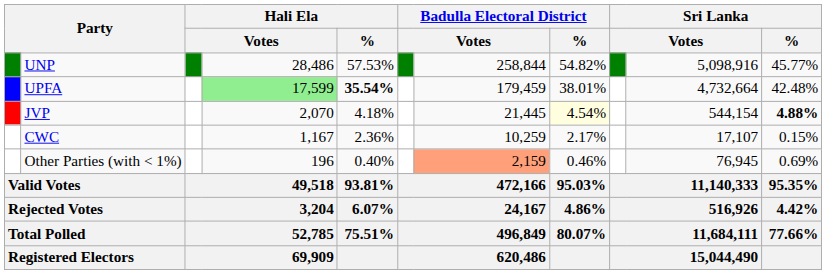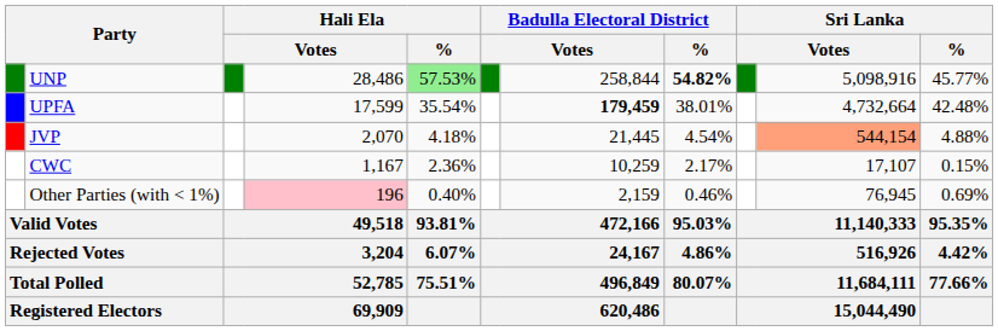UNP | Hali Ela / %: no background -> lightgreen background
UNP | Badulla Electoral District / %: normal -> bold
UPFA | column 4: lightgreen background -> no background
UPFA | Hali Ela / %: bold -> normal
UPFA | column 7: normal -> bold
JVP | Badulla Electoral District / %: lightyellow background -> no background
JVP | column 10: no background -> lightsalmon background
JVP | Sri Lanka / %: bold -> normal
Other Parties (with < 1%) | column 4: no background -> pink background
Other Parties (with < 1%) | column 7: lightsalmon background -> no background
